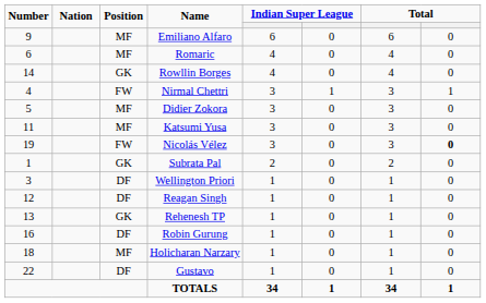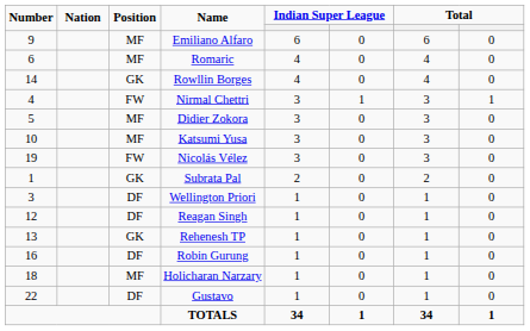Katsumi Yusa | Number: 11 -> 10
Nicolás Vélez | column 8: bold -> normal
